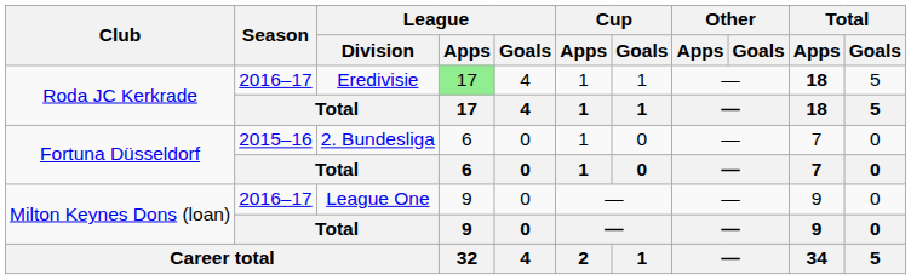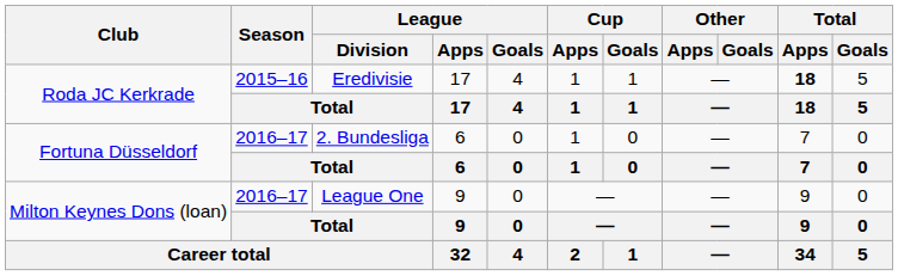Roda JC Kerkrade / Eredivisie | Season: 2016–17 -> 2015–16
Roda JC Kerkrade / Eredivisie | League / Apps: lightgreen background -> no background
Fortuna Düsseldorf / 2. Bundesliga | Season: 2015–16 -> 2016–17
